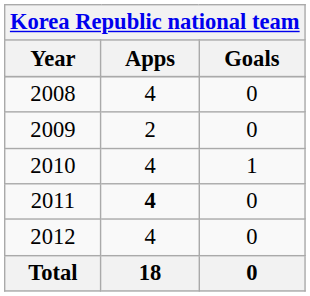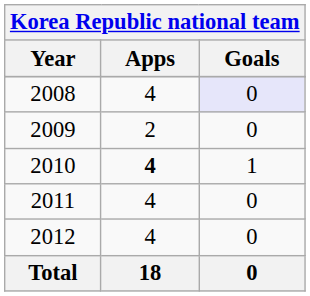2008 | Goals: no background -> lavender background
2010 | Apps: normal -> bold
2011 | Apps: bold -> normal
